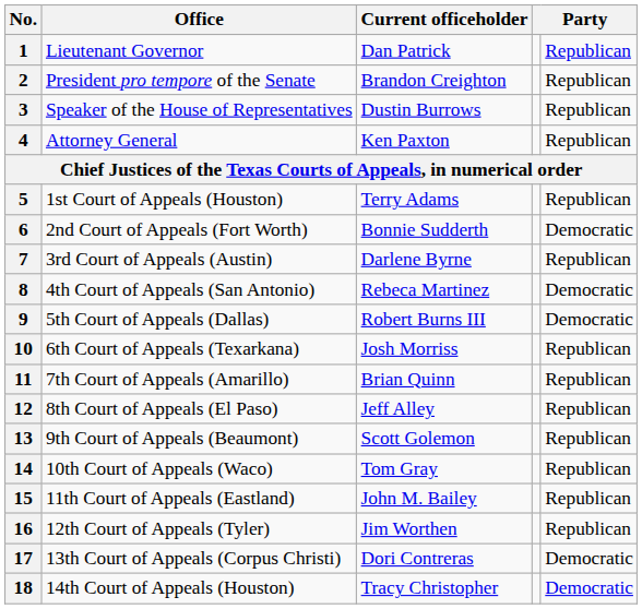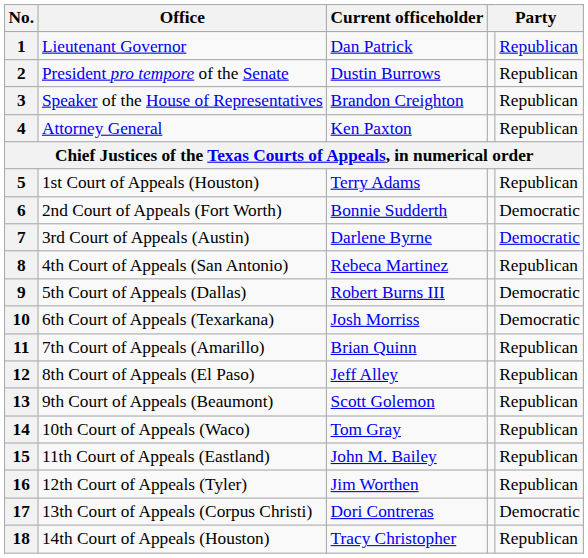2 | Current officeholder: Brandon Creighton -> Dustin Burrows
3 | Current officeholder: Dustin Burrows -> Brandon Creighton
7 | column 5: Republican -> Democratic
8 | column 5: Democratic -> Republican
10 | column 5: Republican -> Democratic
18 | column 5: Democratic -> Republican
